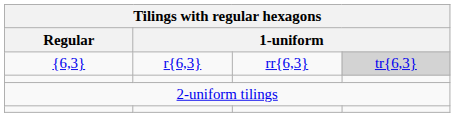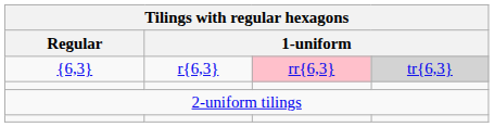{6,3} | column 3: no background -> pink background
